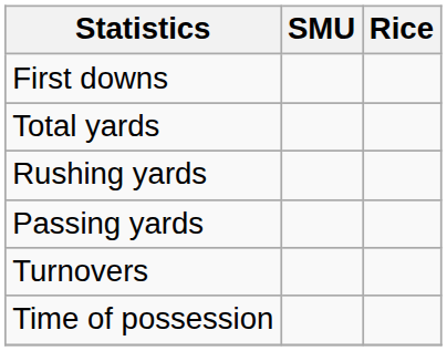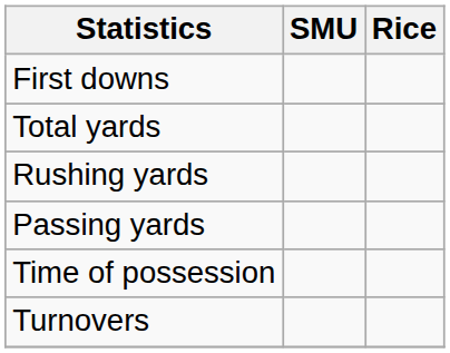rows swapped: Turnovers <-> Time of possession
